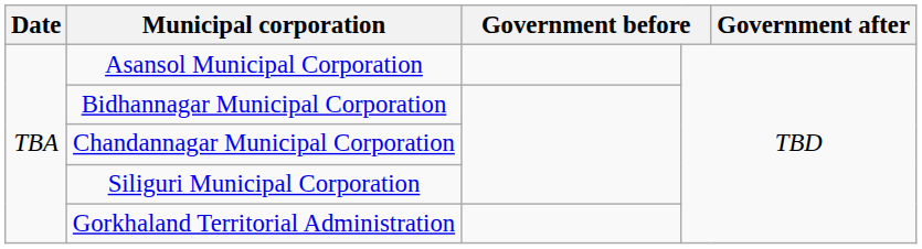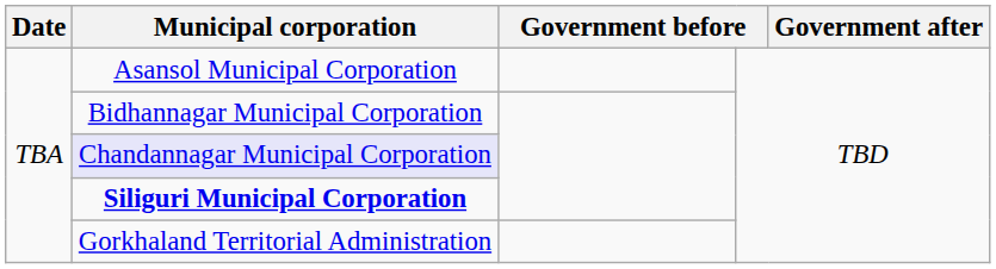Chandannagar Municipal Corporation | Municipal corporation: no background -> lavender background
Siliguri Municipal Corporation | Municipal corporation: normal -> bold
